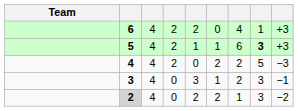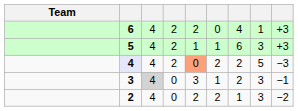row 3 | column 8: bold -> normal
row 4 | column 2: no background -> lavender background
row 4 | column 5: no background -> lightsalmon background
row 5 | column 3: no background -> lightgrey background
row 6 | column 2: lightgrey background -> no background
